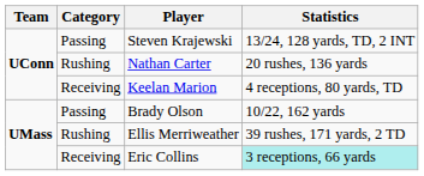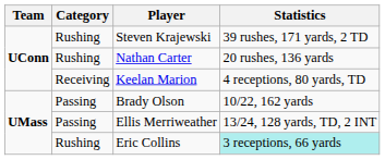Steven Krajewski | Category: Passing -> Rushing
Steven Krajewski | Statistics: 13/24, 128 yards, TD, 2 INT -> 39 rushes, 171 yards, 2 TD
Ellis Merriweather | Category: Rushing -> Passing
Ellis Merriweather | Statistics: 39 rushes, 171 yards, 2 TD -> 13/24, 128 yards, TD, 2 INT
Eric Collins | Category: Receiving -> Rushing
